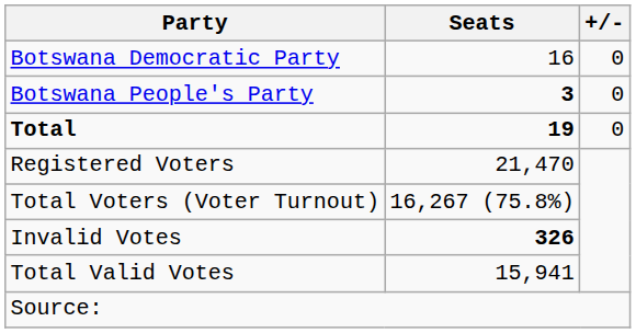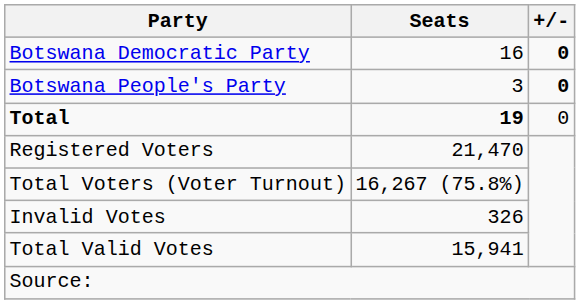Botswana Democratic Party | +/-: normal -> bold
Botswana People's Party | Seats: bold -> normal
Botswana People's Party | +/-: normal -> bold
Invalid Votes | Seats: bold -> normal
